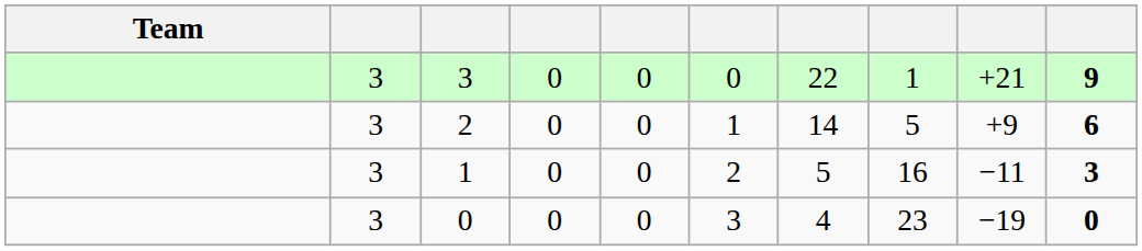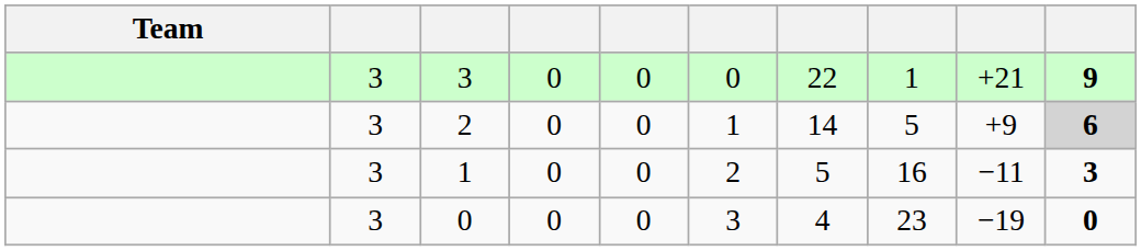row 3 | column 10: no background -> lightgrey background
